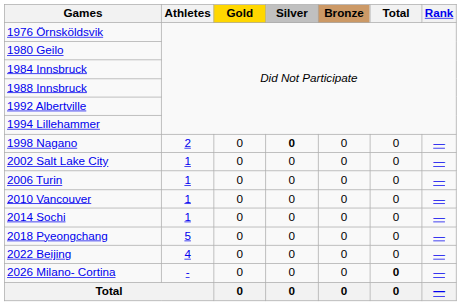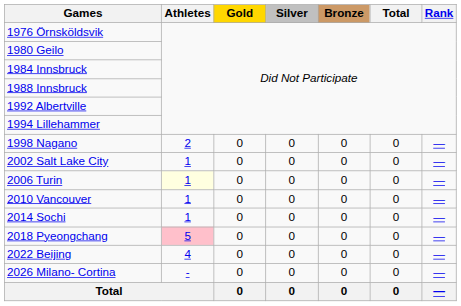1998 Nagano | Silver: bold -> normal
2006 Turin | Athletes: no background -> lightyellow background
2018 Pyeongchang | Athletes: no background -> pink background
2026 Milano- Cortina | Total: bold -> normal
